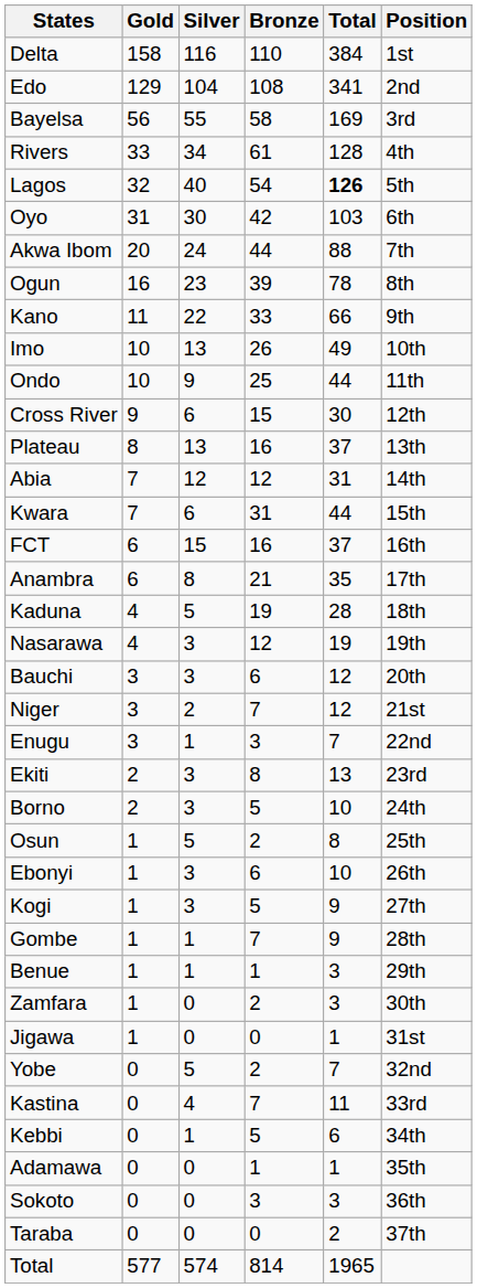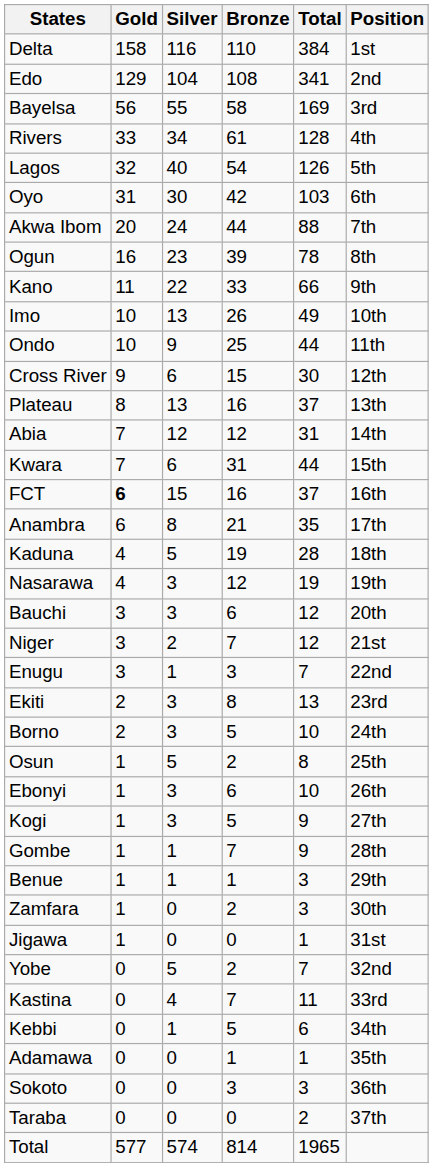Lagos | Total: bold -> normal
FCT | Gold: normal -> bold
